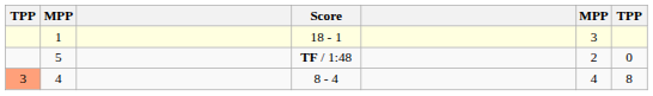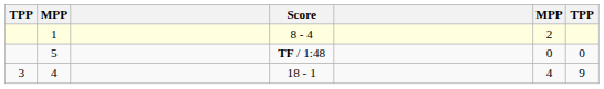row 2 | Score: 18 - 1 -> 8 - 4
row 2 | column 6: 3 -> 2
row 3 | column 6: 2 -> 0
row 4 | column 1: lightsalmon background -> no background
row 4 | Score: 8 - 4 -> 18 - 1
row 4 | column 7: 8 -> 9
